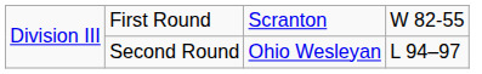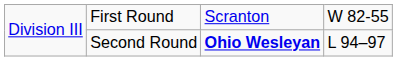Division III / Second Round | column 3: normal -> bold
